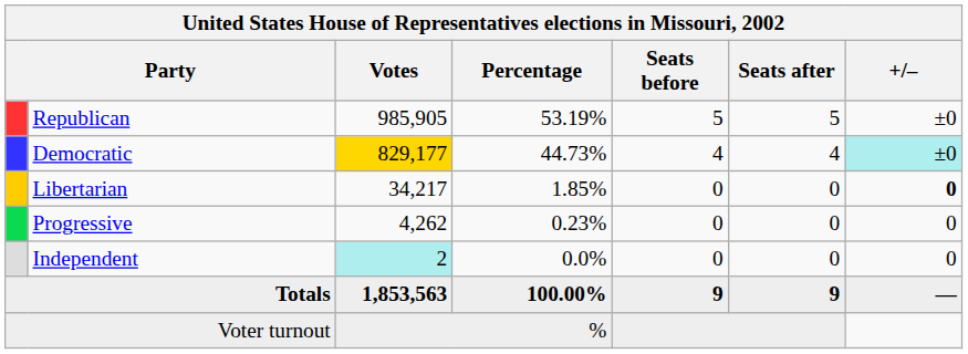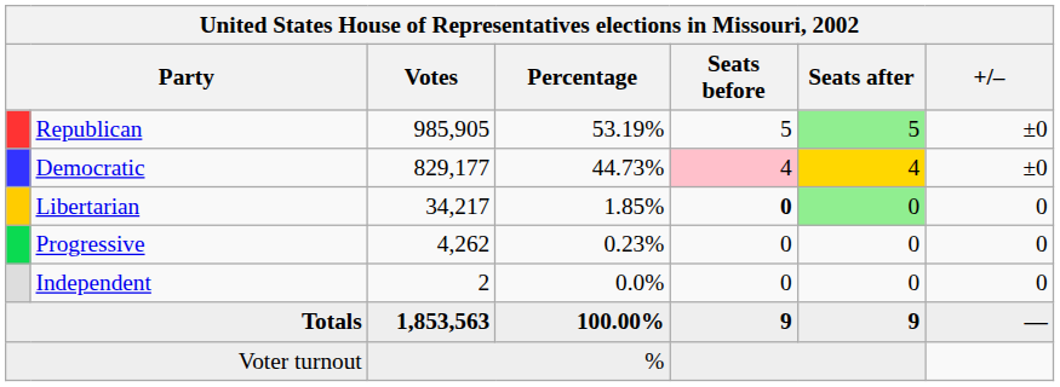Republican | Seats after: no background -> lightgreen background
Democratic | Votes: gold background -> no background
Democratic | Seats before: no background -> pink background
Democratic | Seats after: no background -> gold background
Democratic | +/–: paleturquoise background -> no background
Libertarian | Seats before: normal -> bold
Libertarian | Seats after: no background -> lightgreen background
Libertarian | +/–: bold -> normal
Independent | Votes: paleturquoise background -> no background
